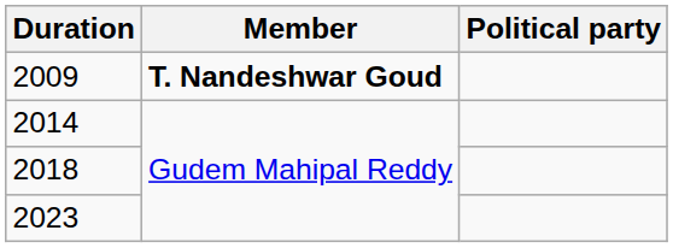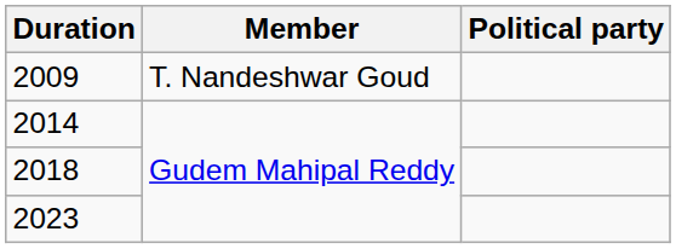2009 | Member: bold -> normal
